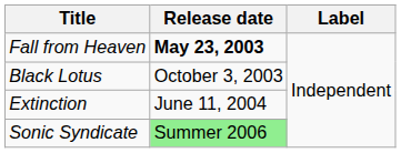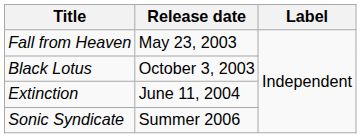Fall from Heaven | Release date: bold -> normal
Sonic Syndicate | Release date: lightgreen background -> no background
